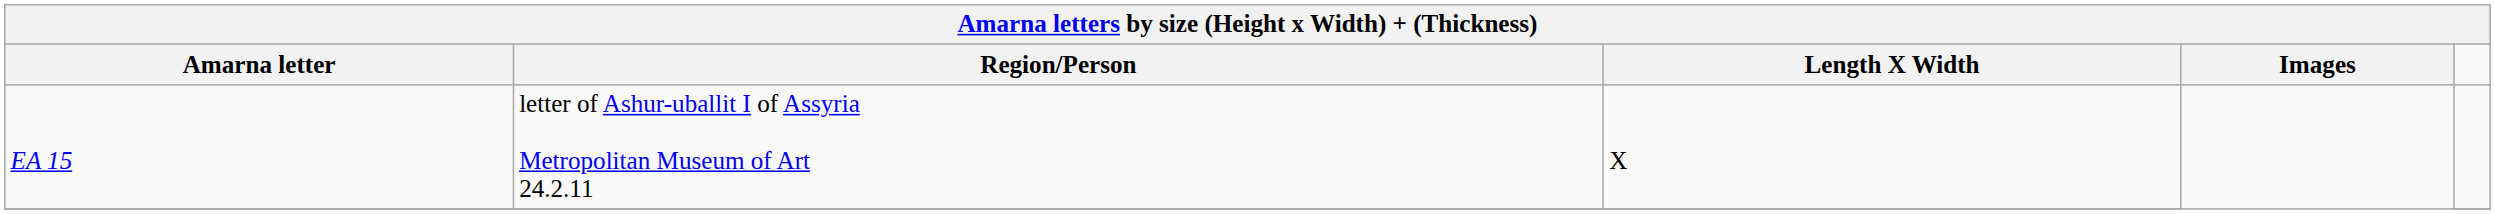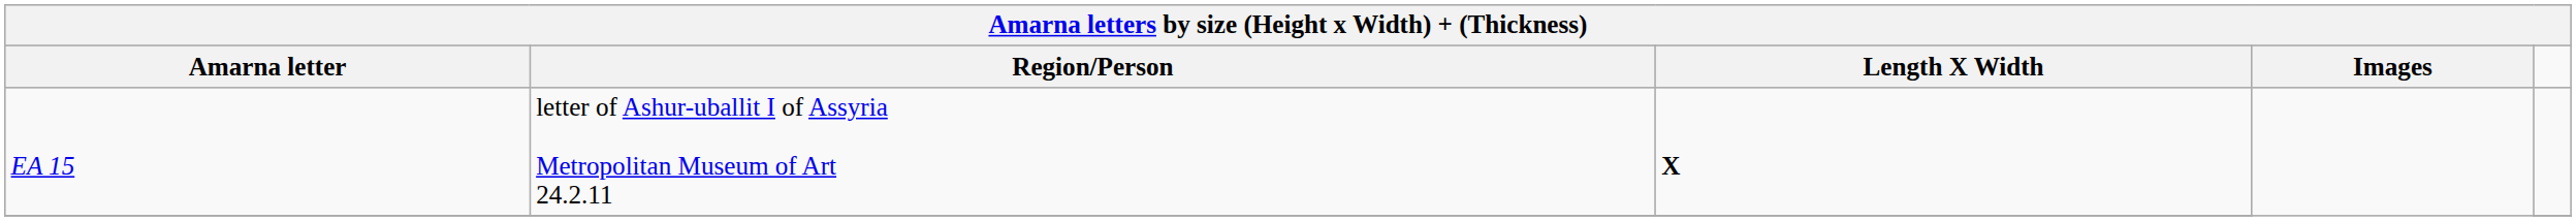EA 15 | Length X Width: normal -> bold
